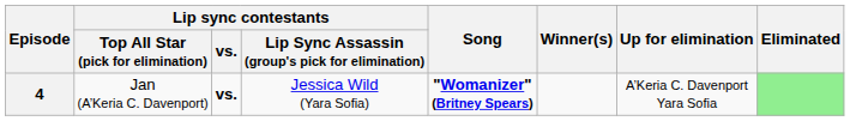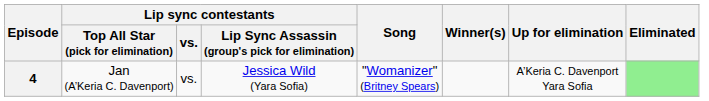4 | Lip sync contestants / vs.: bold -> normal
4 | Song: bold -> normal
